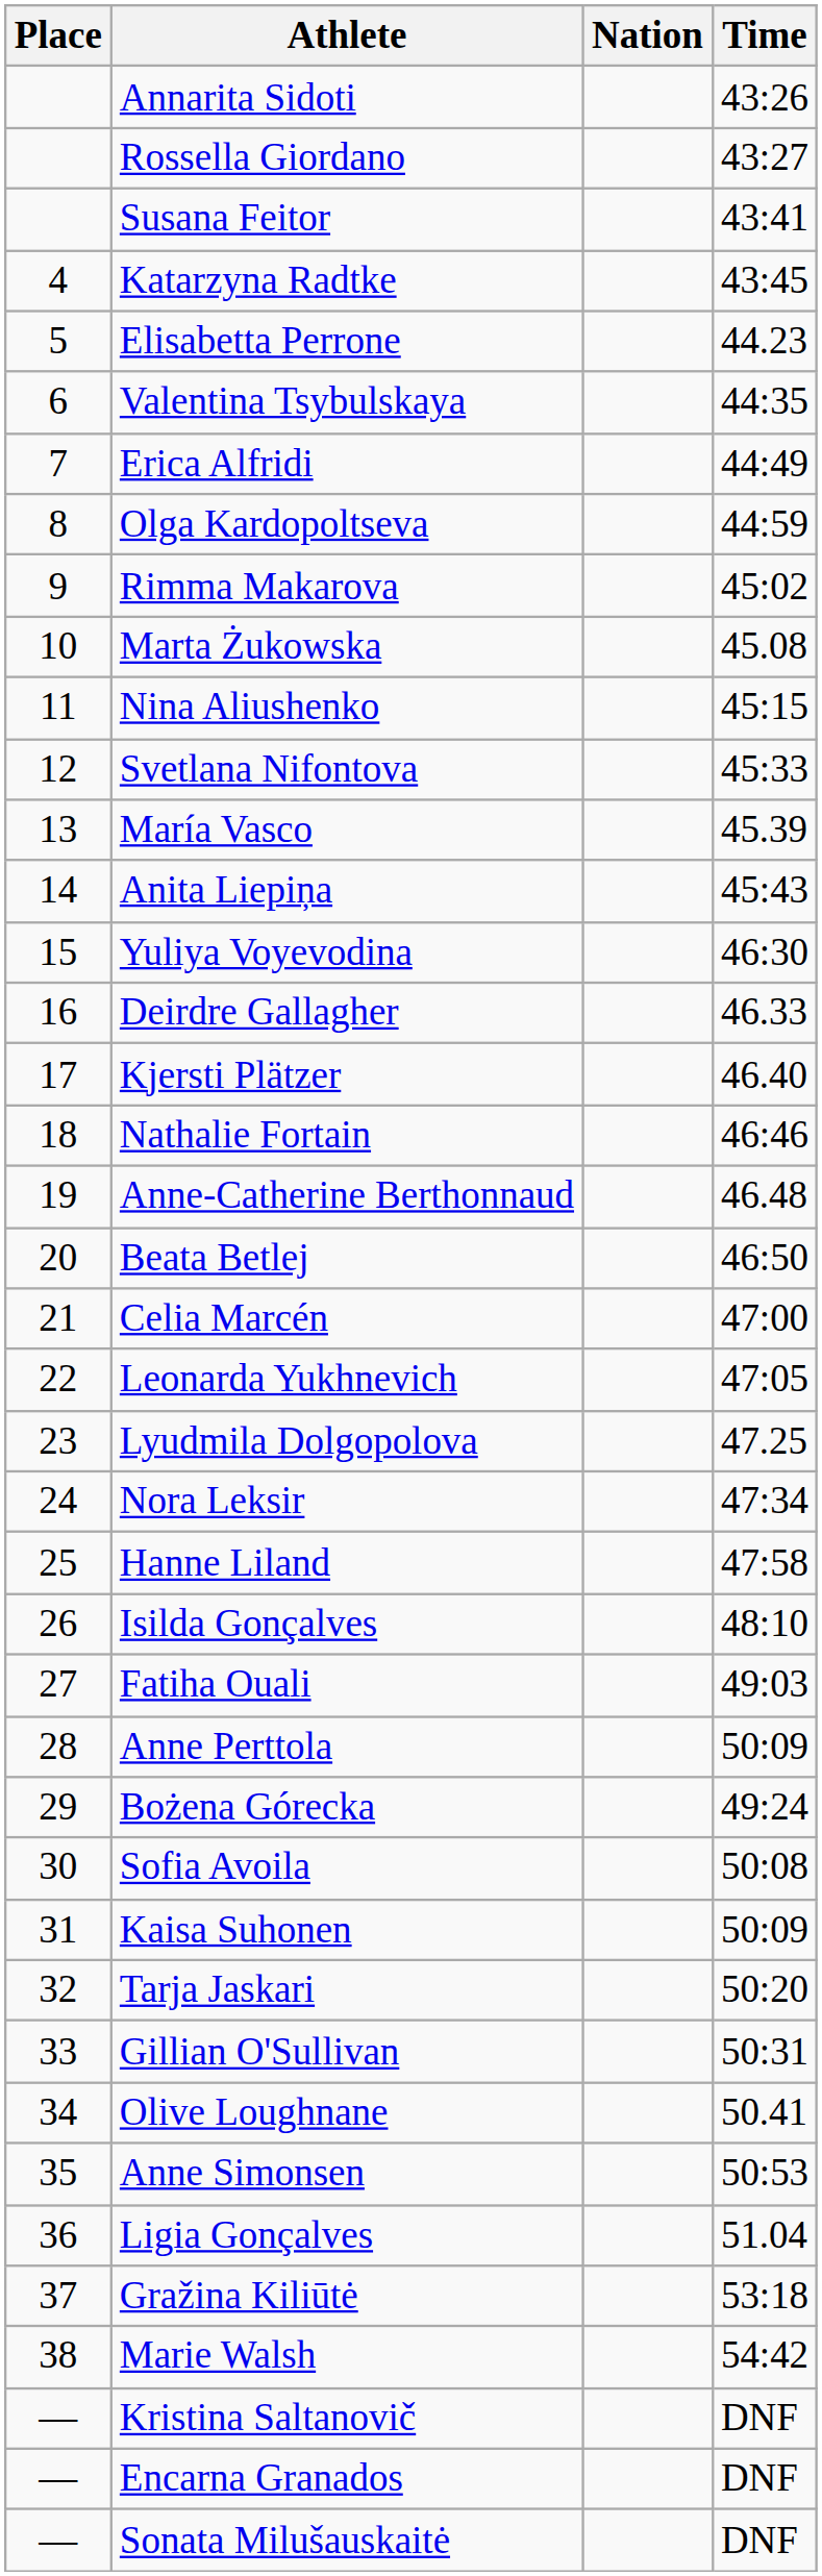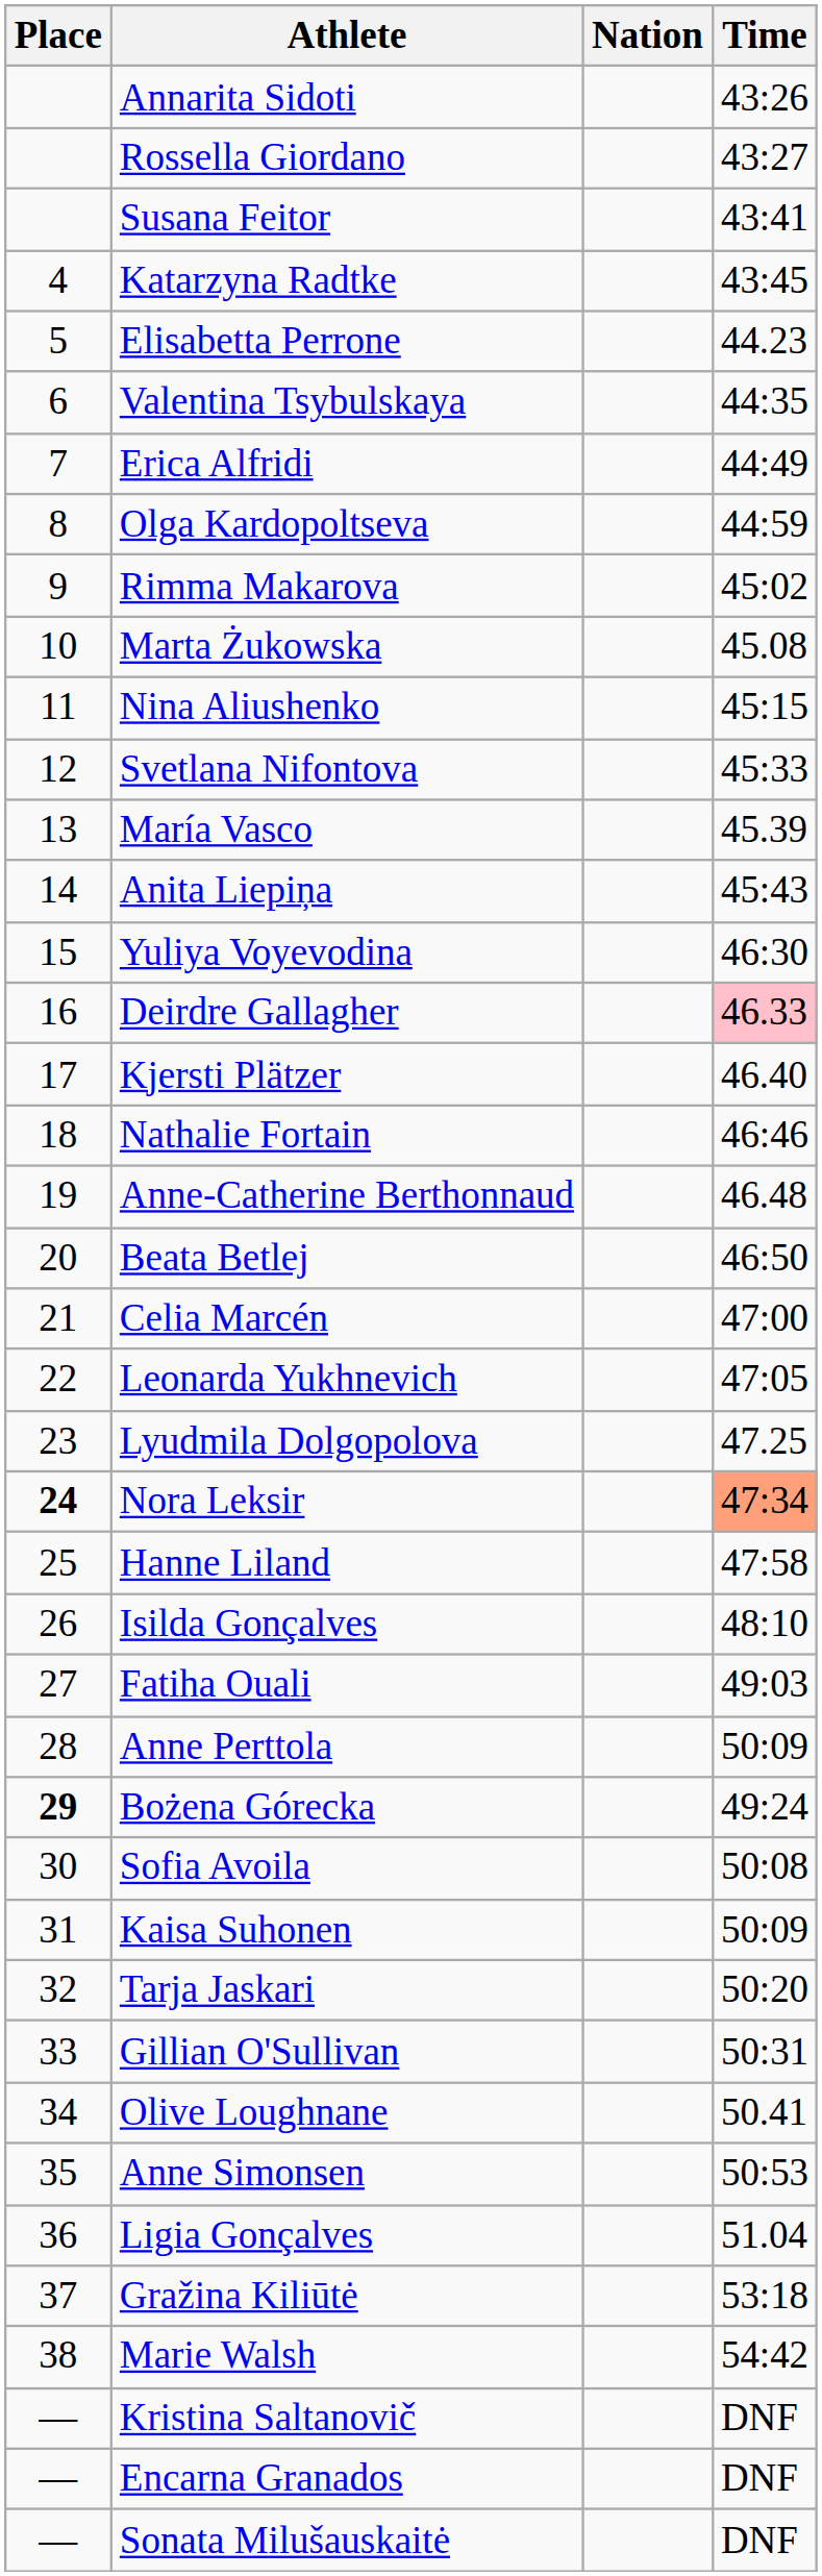Deirdre Gallagher | Time: no background -> pink background
Nora Leksir | Place: normal -> bold
Nora Leksir | Time: no background -> lightsalmon background
Bożena Górecka | Place: normal -> bold
